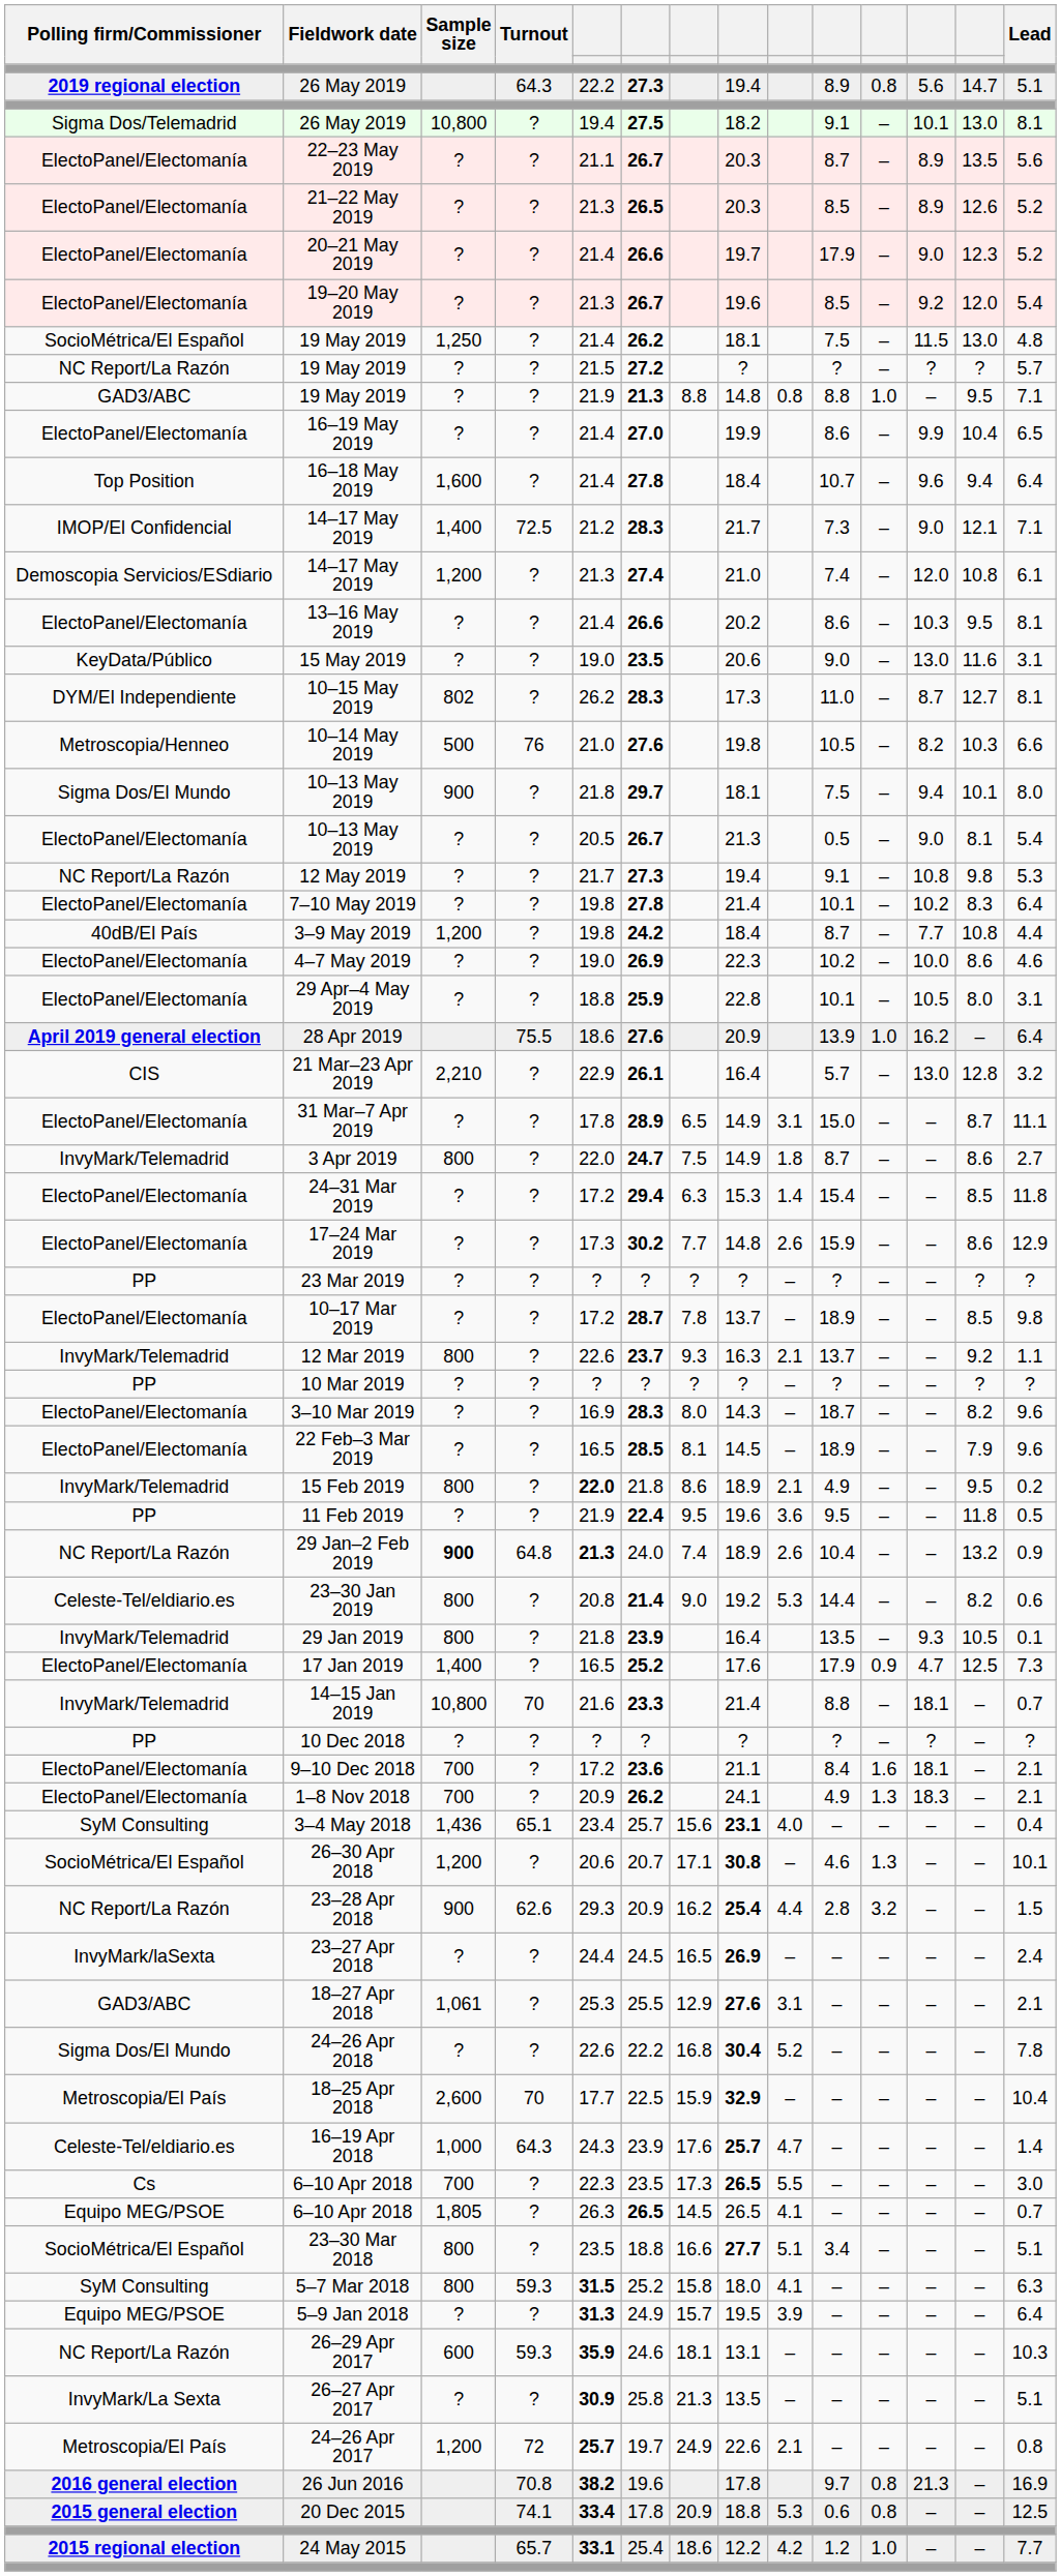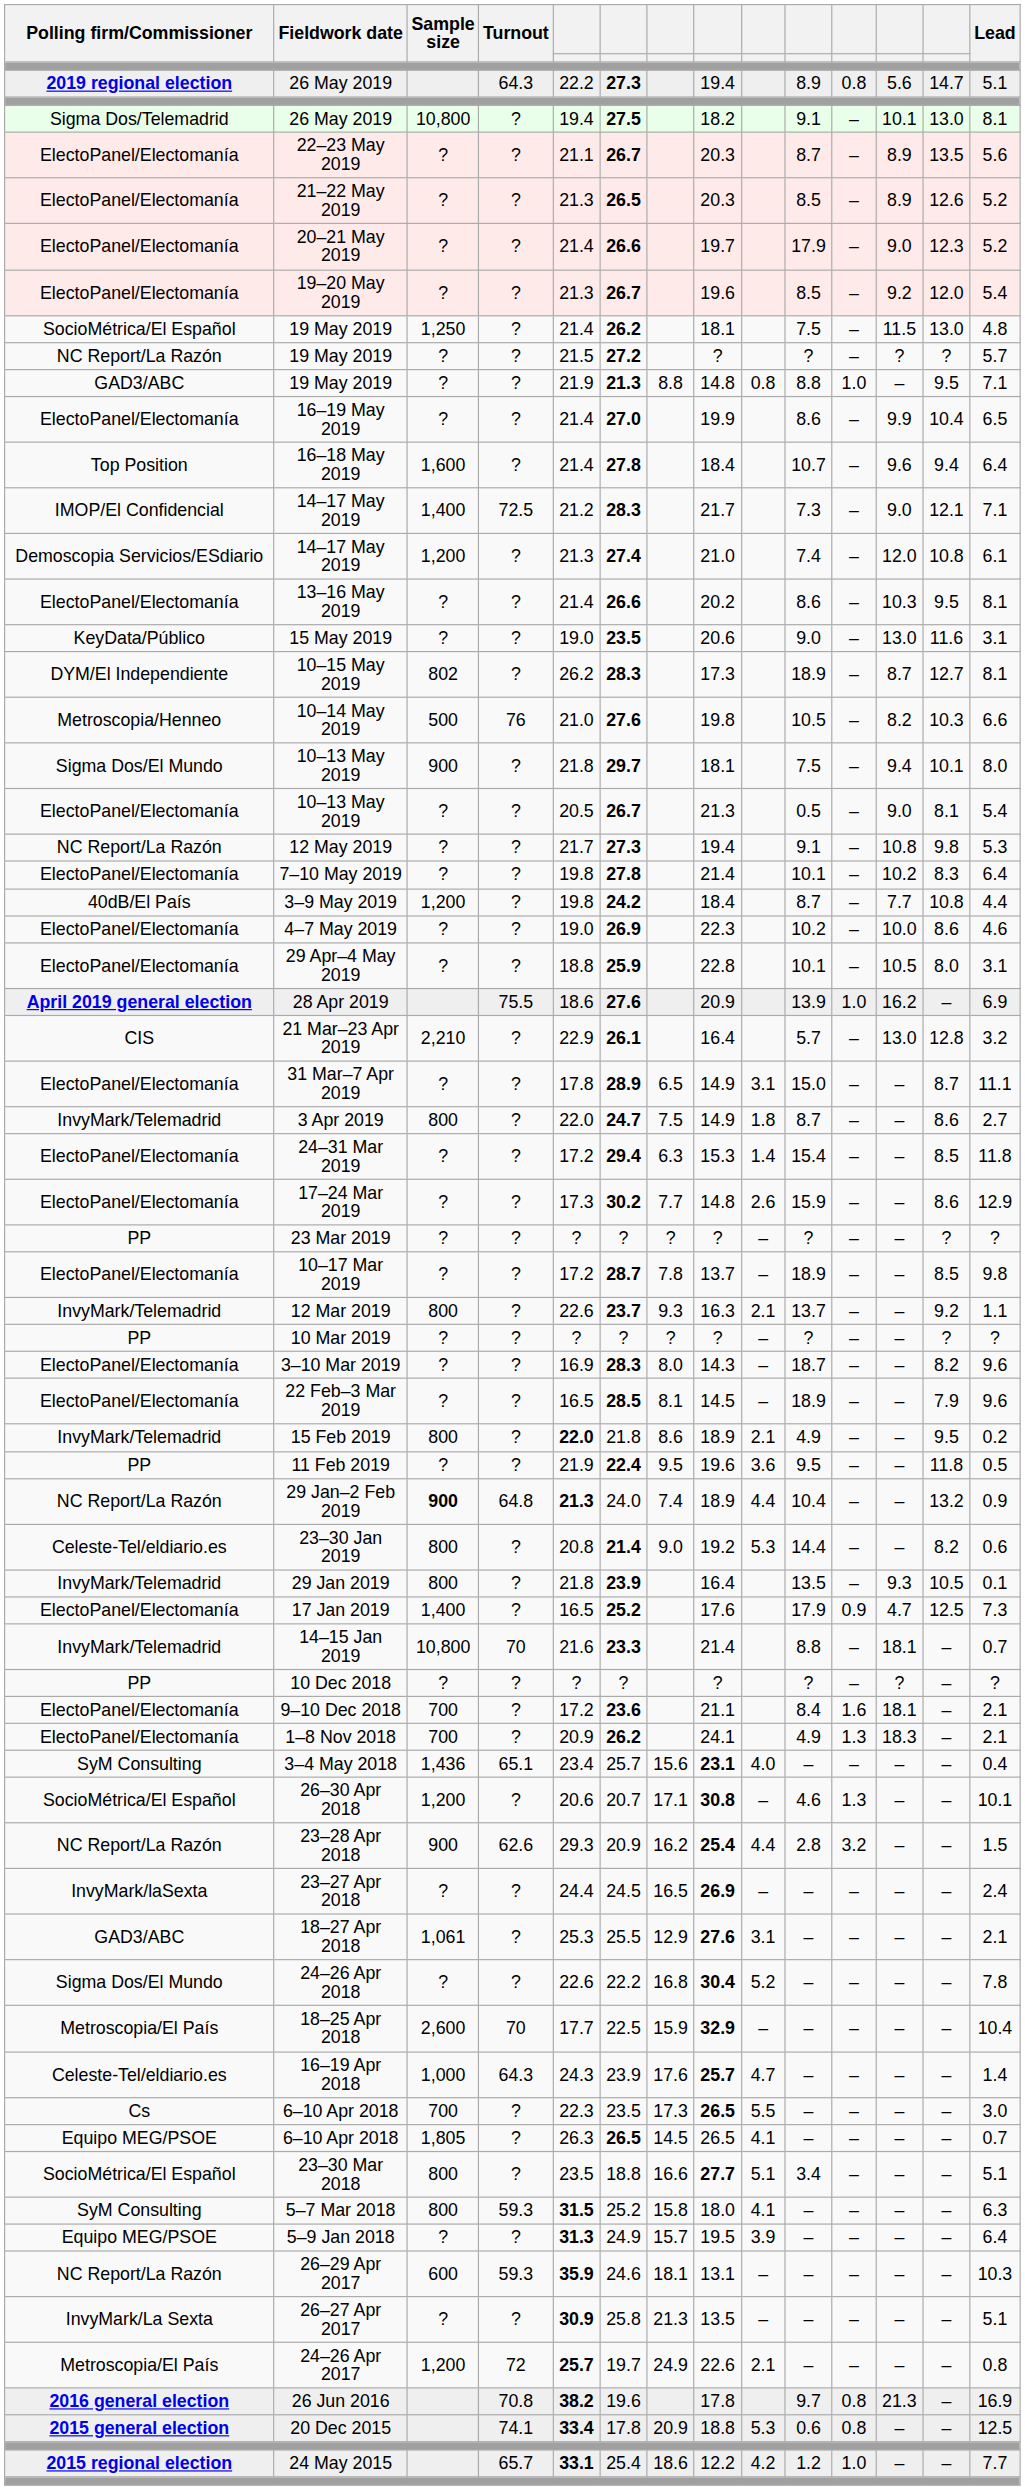10–15 May 2019 | column 10: 11.0 -> 18.9
28 Apr 2019 | Lead: 6.4 -> 6.9
29 Jan–2 Feb 2019 | column 9: 2.6 -> 4.4
